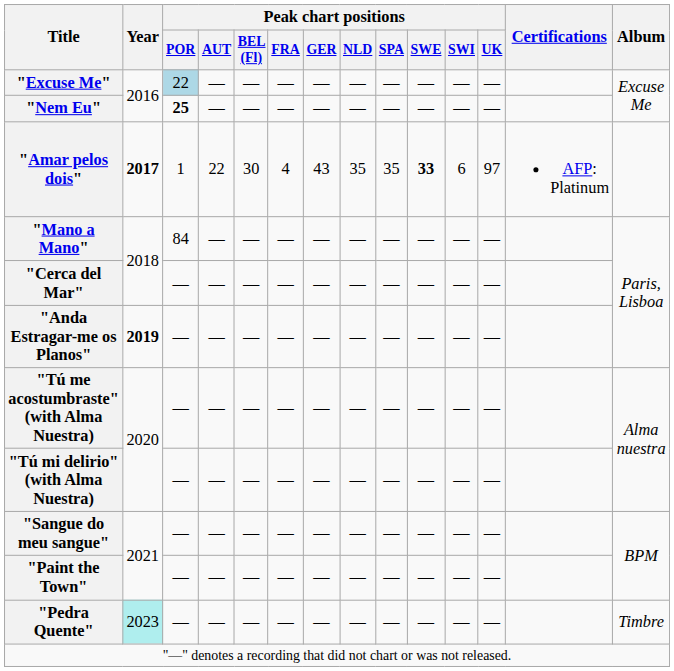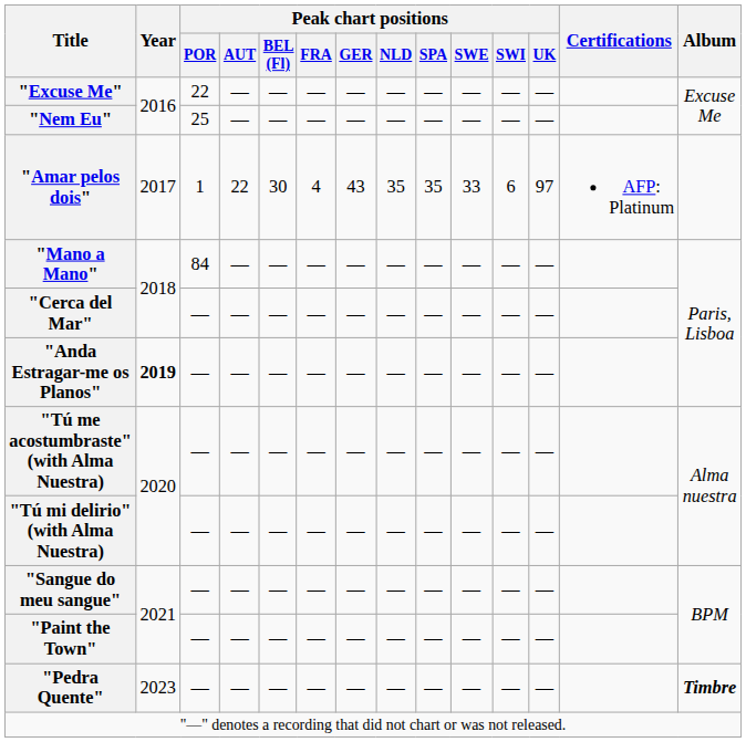"Excuse Me" | Peak chart positions / POR: lightblue background -> no background
"Nem Eu" | Peak chart positions / POR: bold -> normal
"Amar pelos dois" | Year: bold -> normal
"Amar pelos dois" | Peak chart positions / SWE: bold -> normal
"Pedra Quente" | Year: paleturquoise background -> no background
"Pedra Quente" | Album: normal -> bold
